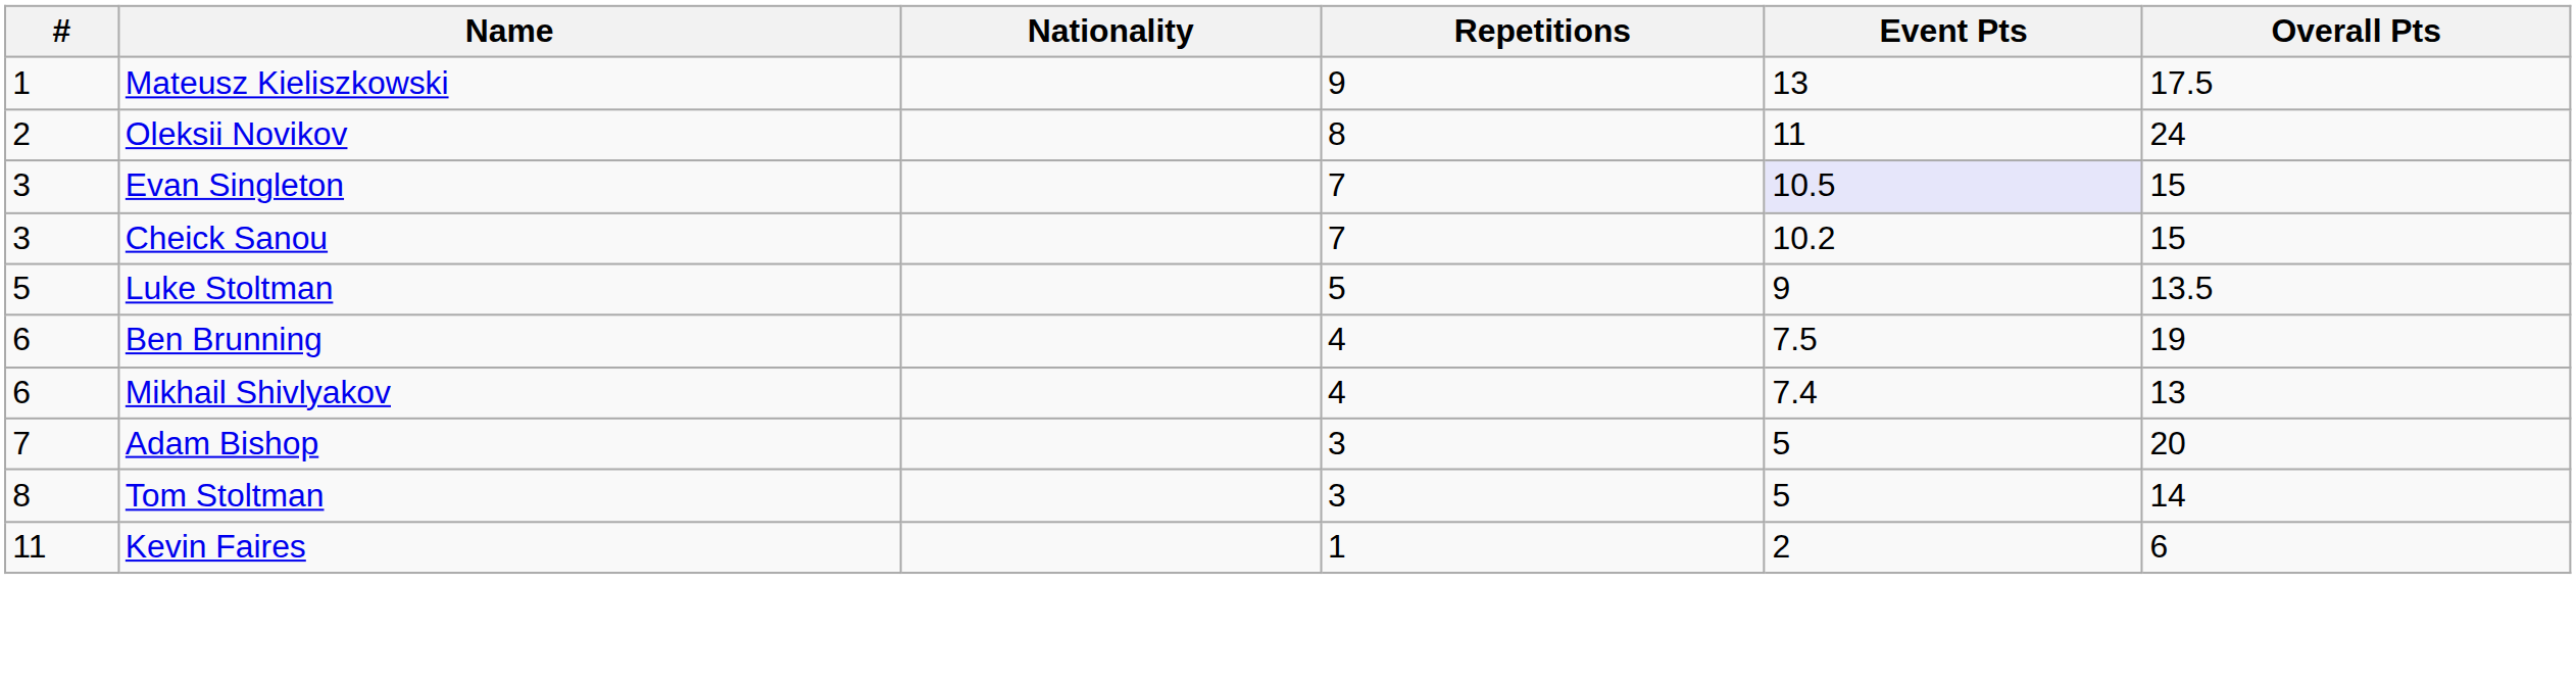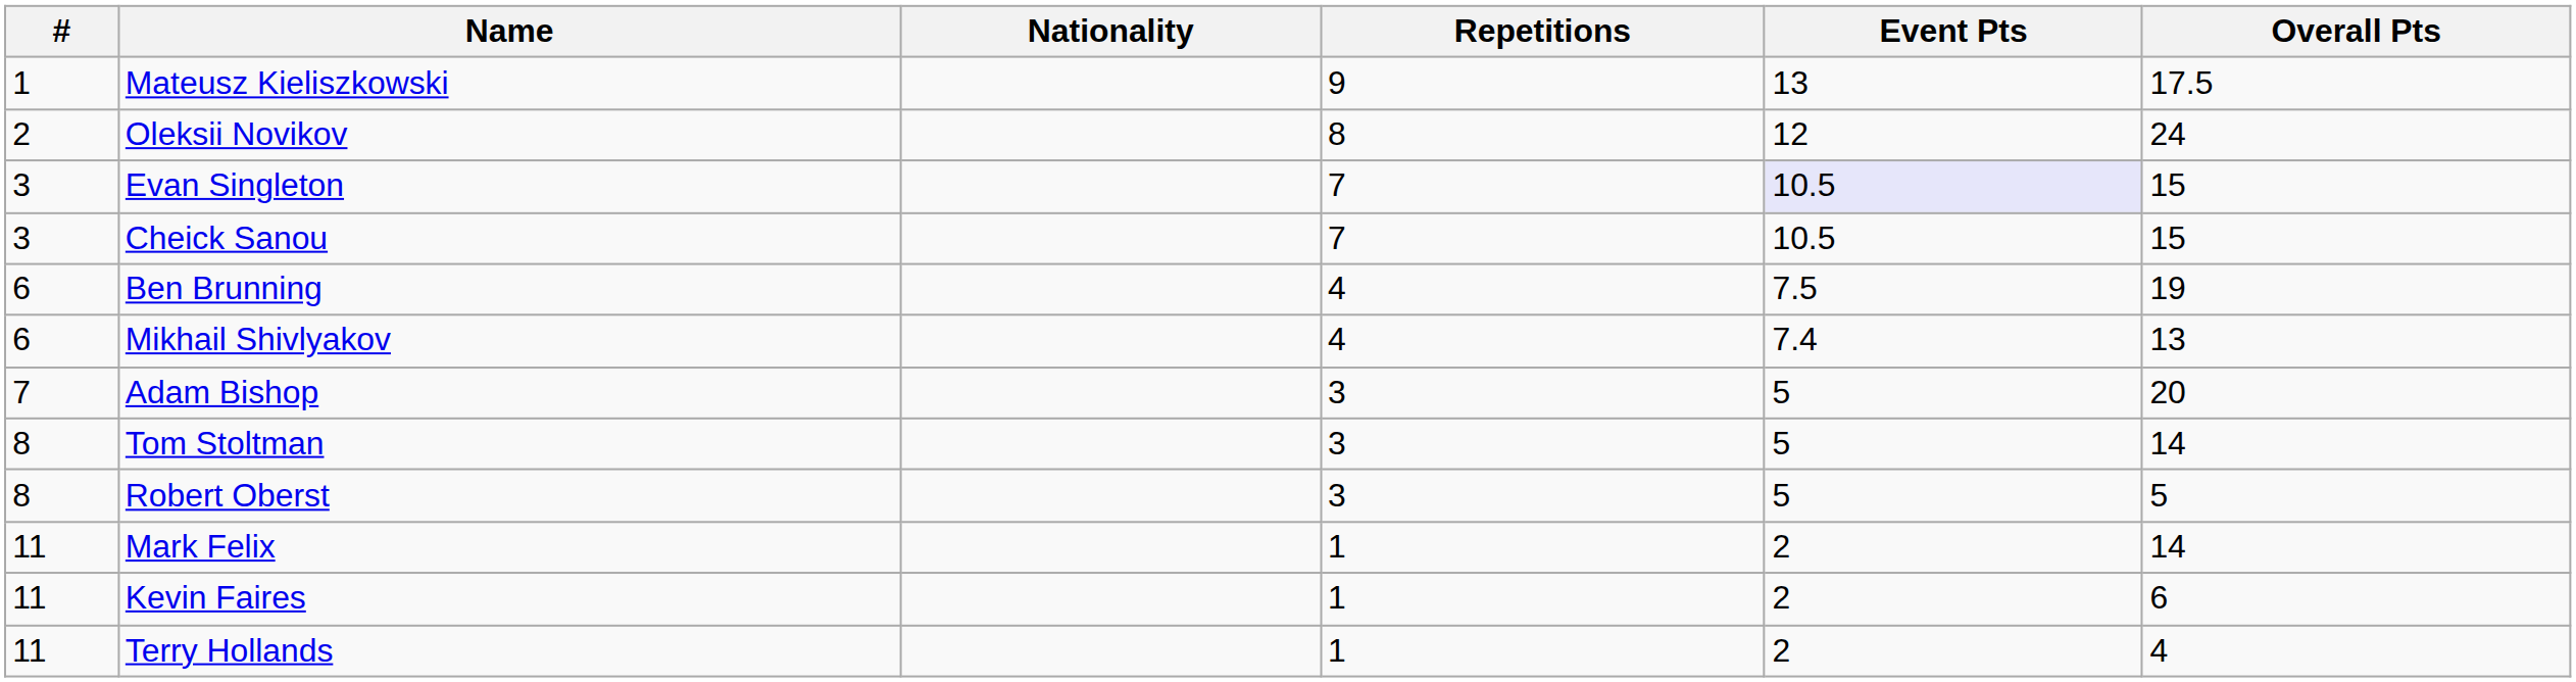Oleksii Novikov | Event Pts: 11 -> 12
Cheick Sanou | Event Pts: 10.2 -> 10.5
- row: 5 | Luke Stoltman | 5 | 9 | 13.5
+ row: 8 | Robert Oberst | 3 | 5 | 5
+ row: 11 | Mark Felix | 1 | 2 | 14
+ row: 11 | Terry Hollands | 1 | 2 | 4
